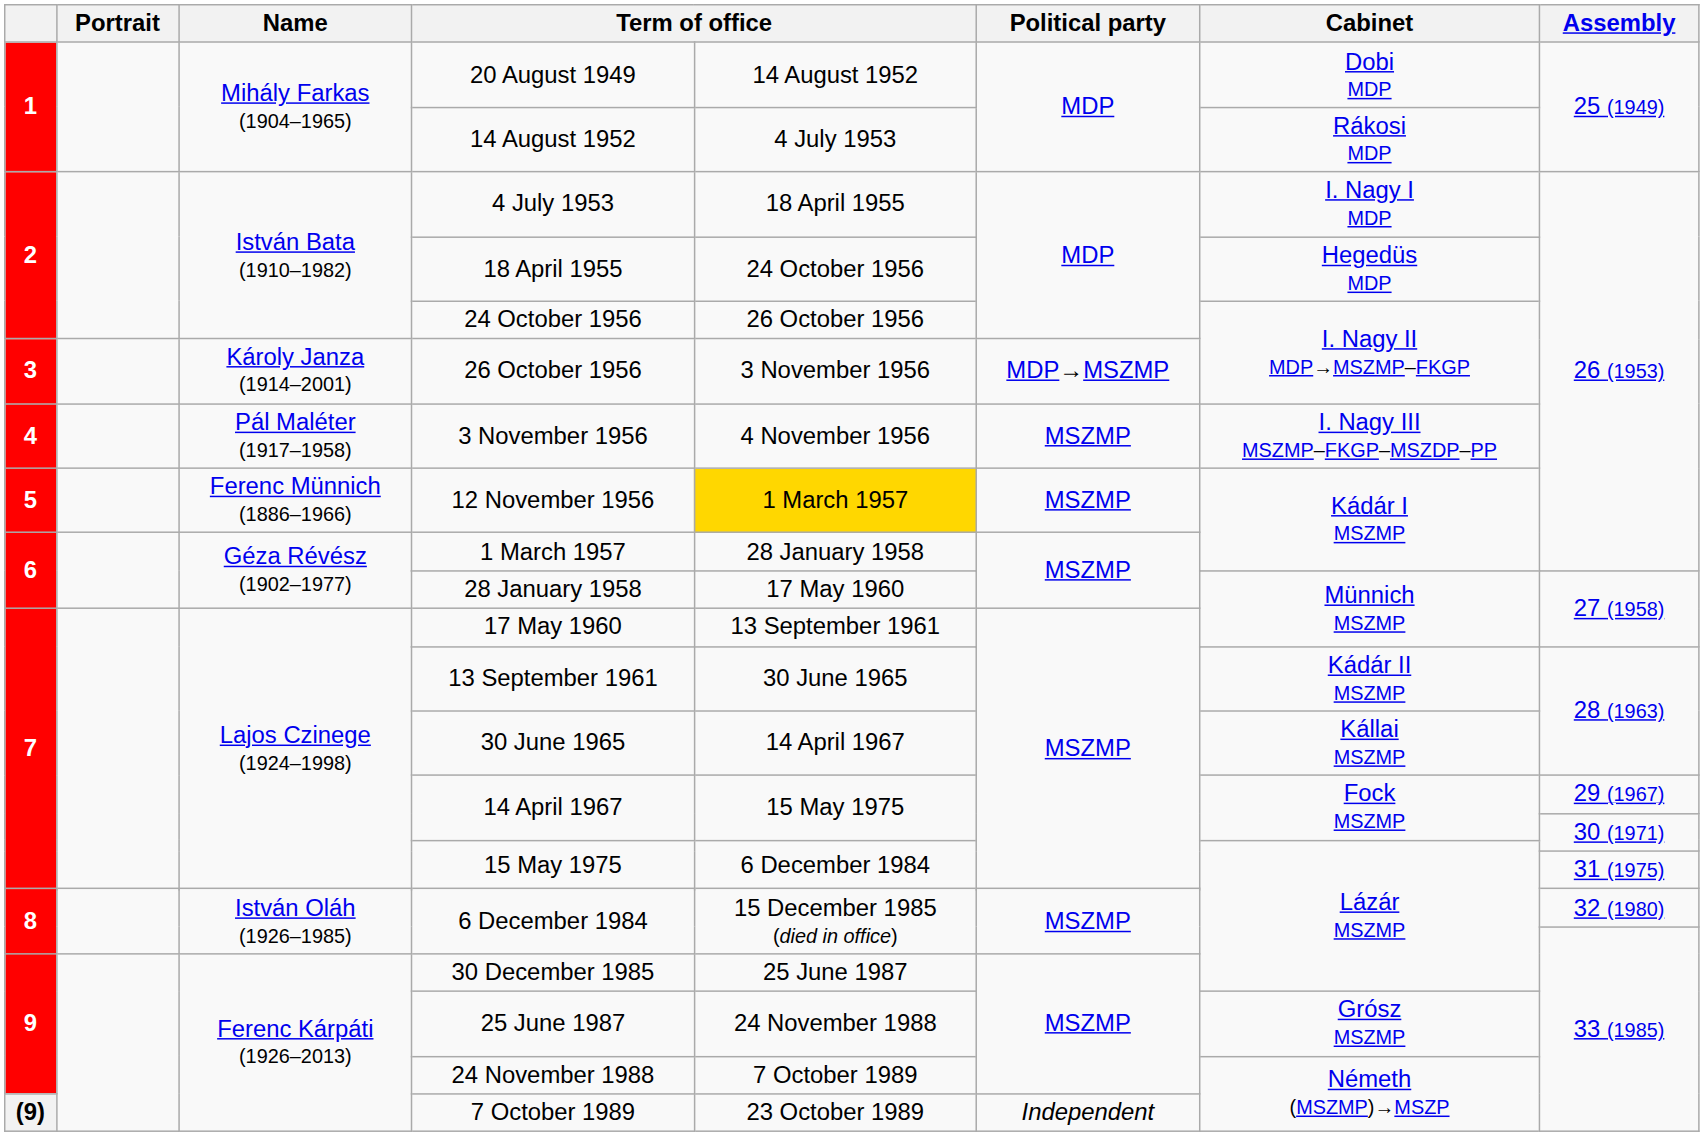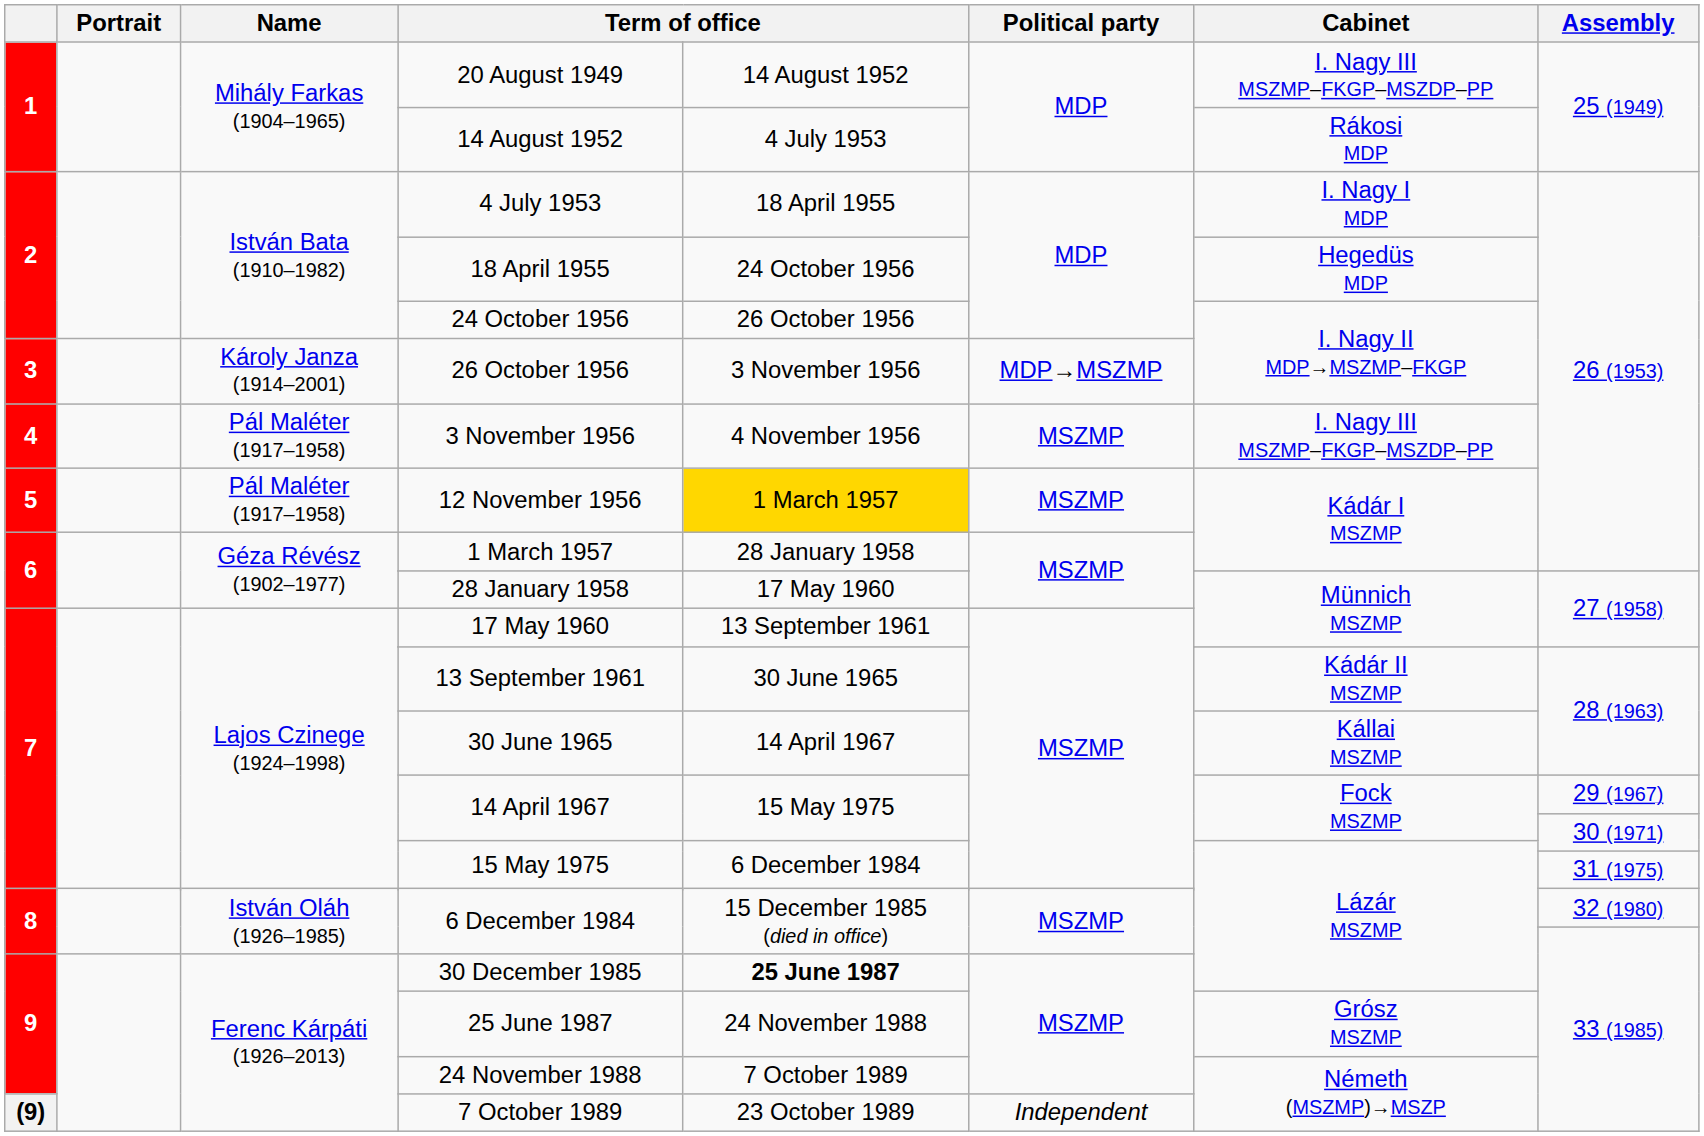20 August 1949 | Cabinet: Dobi MDP -> I. Nagy III MSZMP–FKGP–MSZDP–PP
12 November 1956 | Name: Ferenc Münnich (1886–1966) -> Pál Maléter (1917–1958)
30 December 1985 | column 5: normal -> bold
